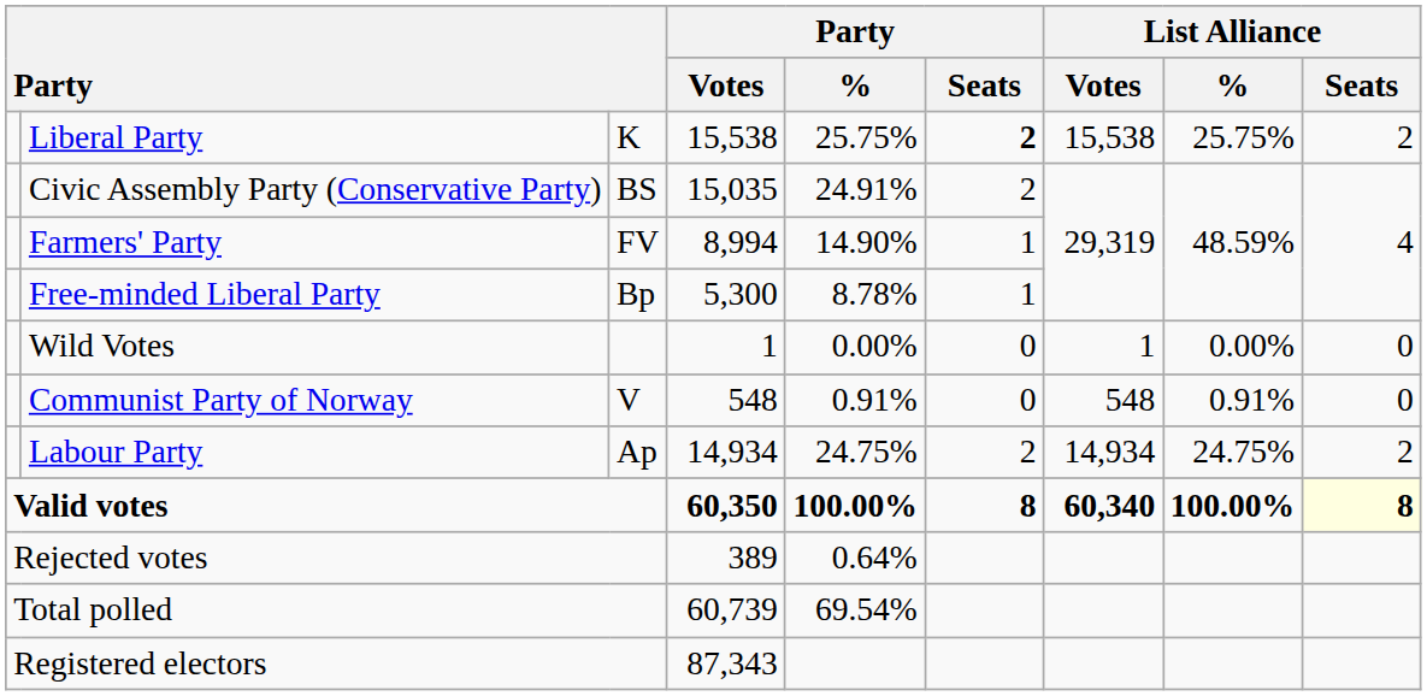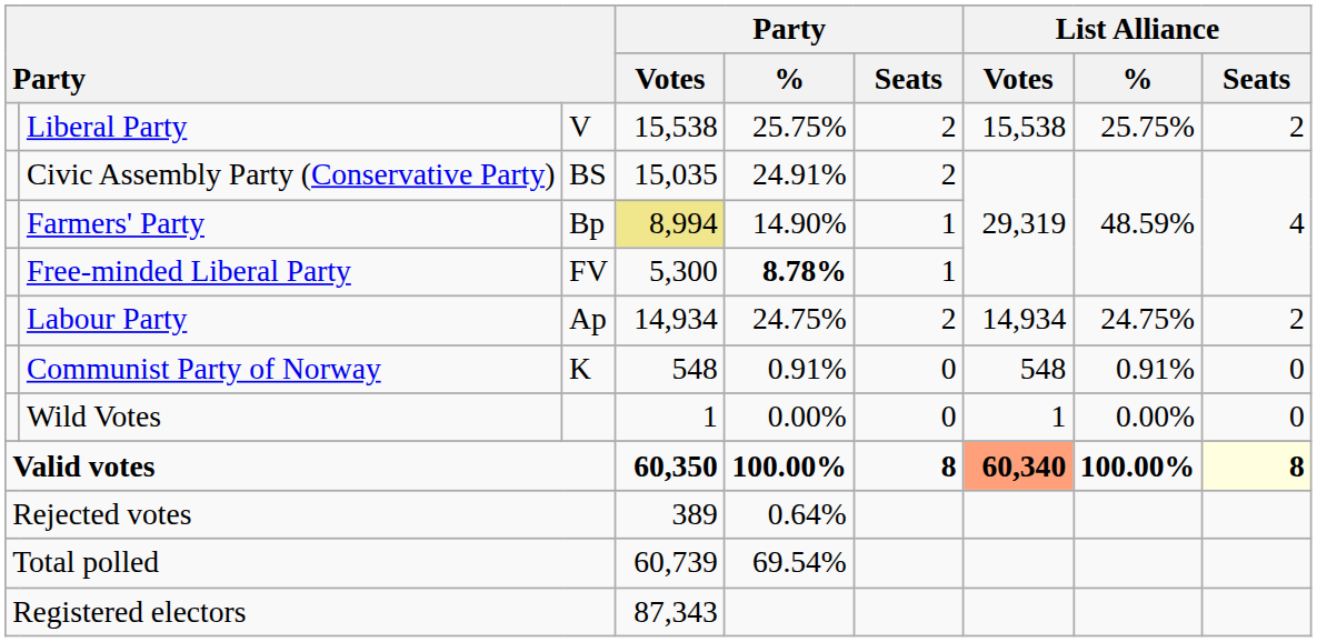Liberal Party | column 3: K -> V
Liberal Party | Party / Seats: bold -> normal
Farmers' Party | column 3: FV -> Bp
Farmers' Party | Party / Votes: no background -> khaki background
Free-minded Liberal Party | column 3: Bp -> FV
Free-minded Liberal Party | Party / %: normal -> bold
rows swapped: Labour Party <-> Wild Votes
Communist Party of Norway | column 3: V -> K
Valid votes | List Alliance / Votes: no background -> lightsalmon background
